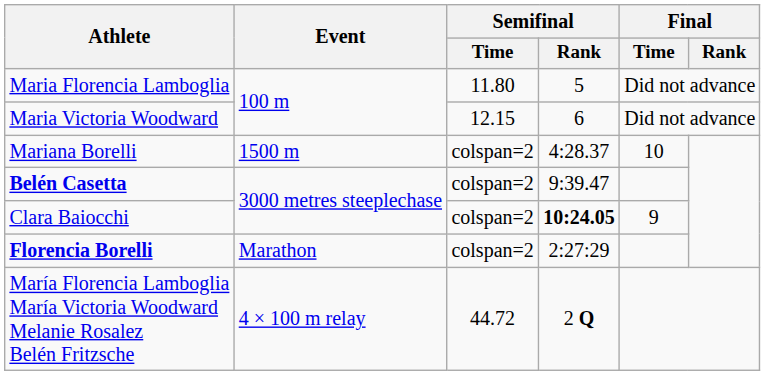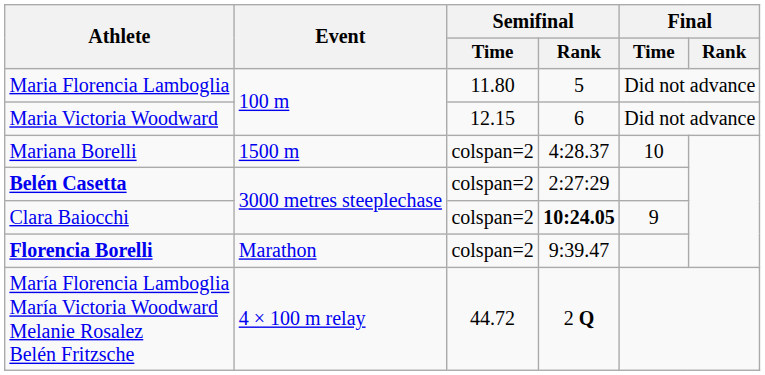Belén Casetta | Semifinal / Rank: 9:39.47 -> 2:27:29
Florencia Borelli | Semifinal / Rank: 2:27:29 -> 9:39.47
